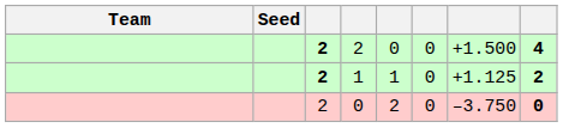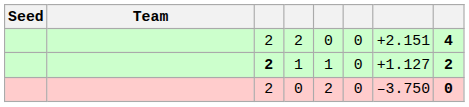columns swapped: Team <-> Seed
row 2 | column 3: bold -> normal
row 2 | column 7: +1.500 -> +2.151
row 3 | column 7: +1.125 -> +1.127
